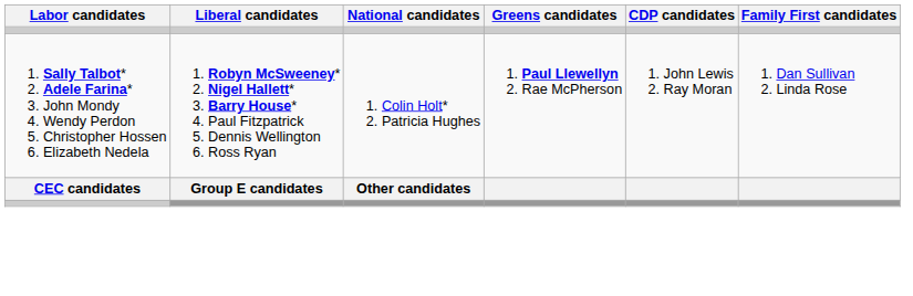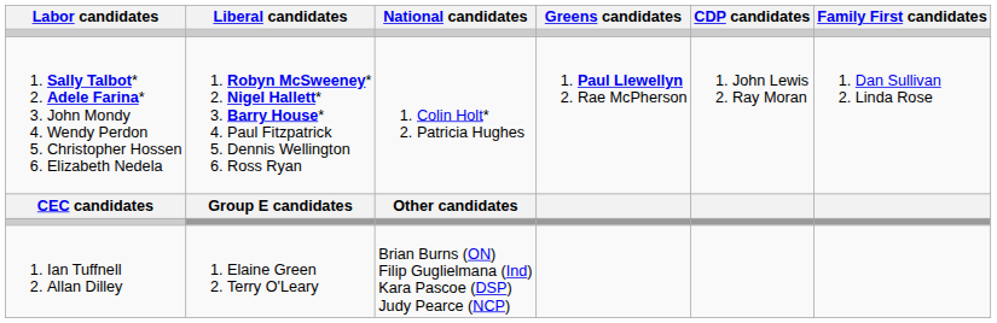+ row: Ian Tuffnell Allan Dilley | Elaine Green Terry O'Leary | Brian Burns (ON) Filip Guglielmana (Ind) Kara Pascoe (DSP) Judy Pearce (NCP)
